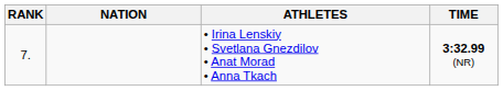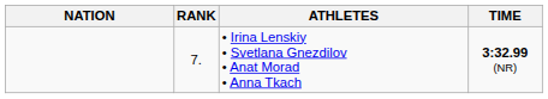columns swapped: RANK <-> NATION
